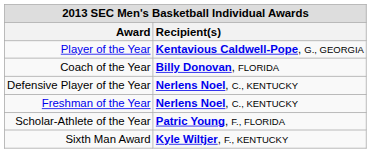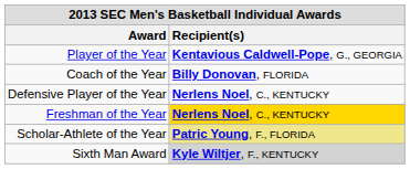Freshman of the Year | Recipient(s): no background -> gold background
Scholar-Athlete of the Year | Recipient(s): no background -> khaki background
Sixth Man Award | Recipient(s): no background -> lightgrey background
